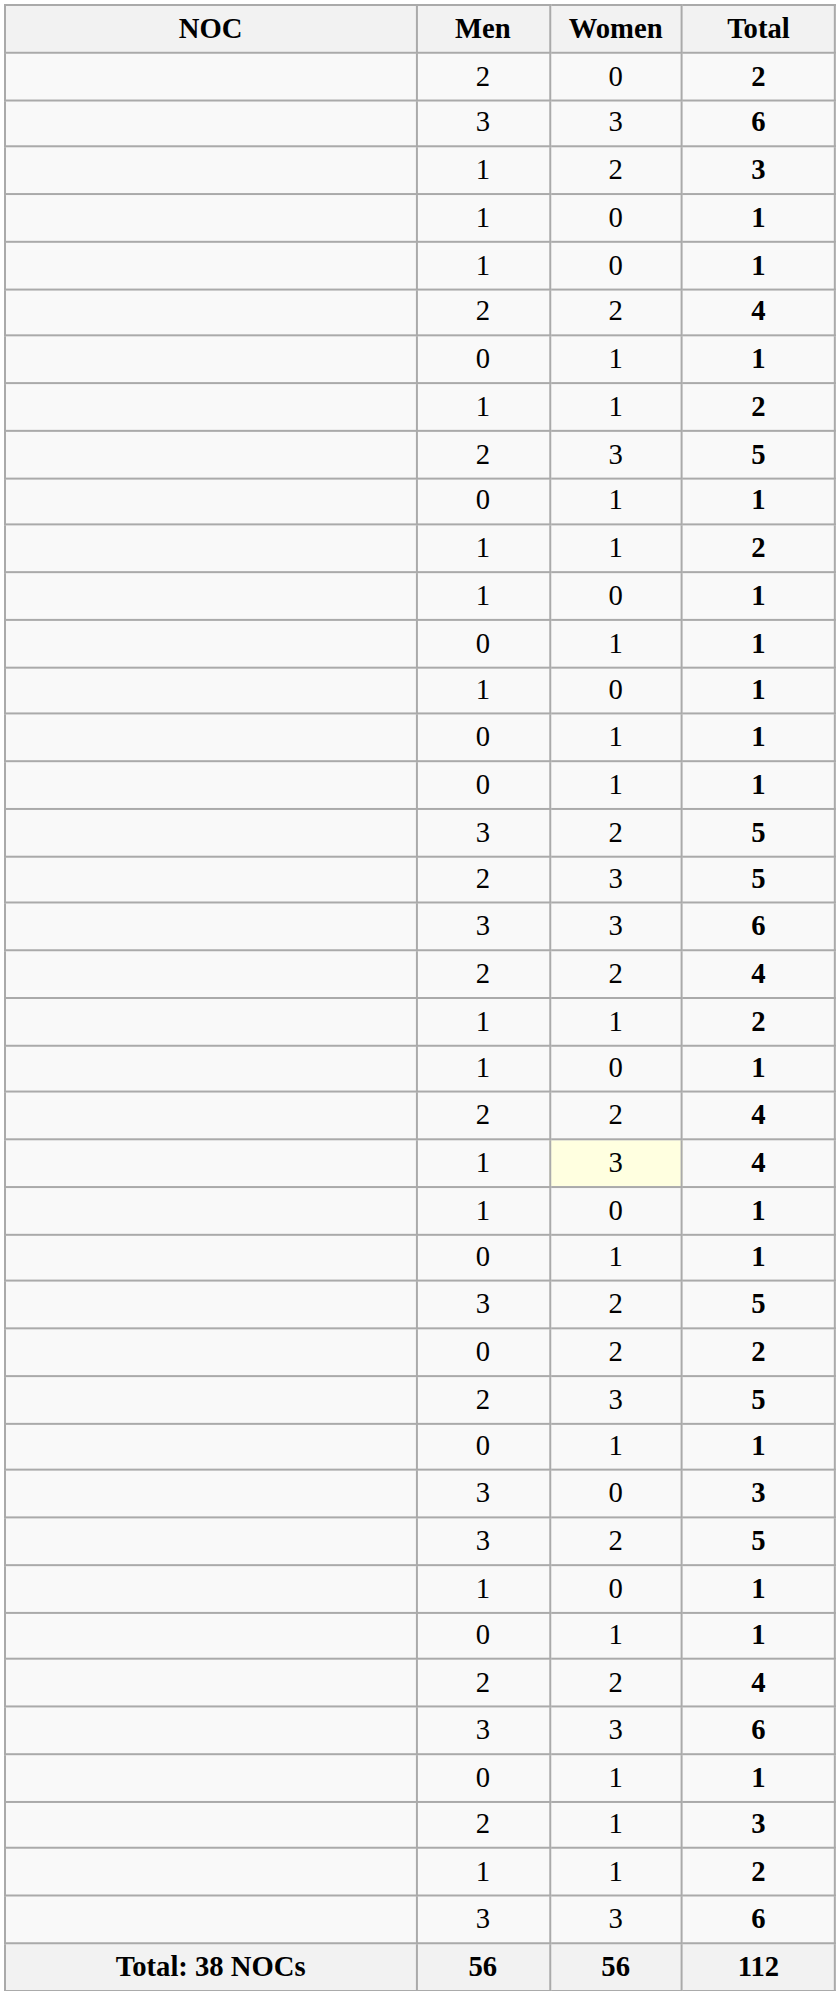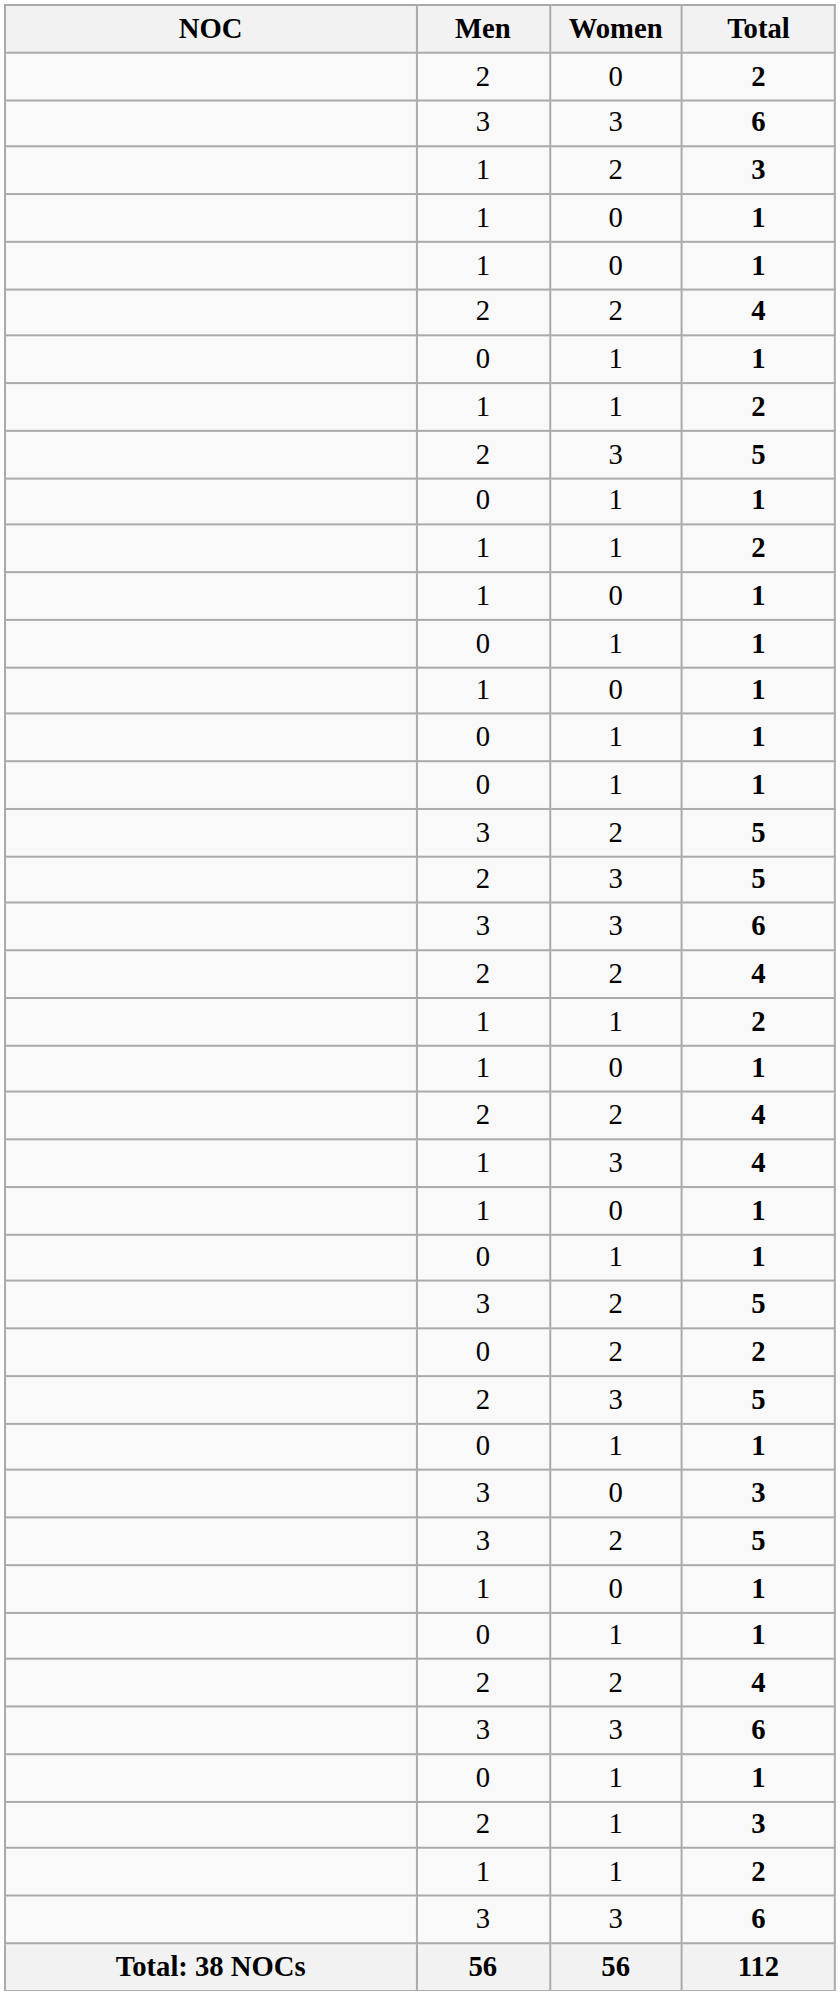1 / 4 | Women: lightyellow background -> no background
